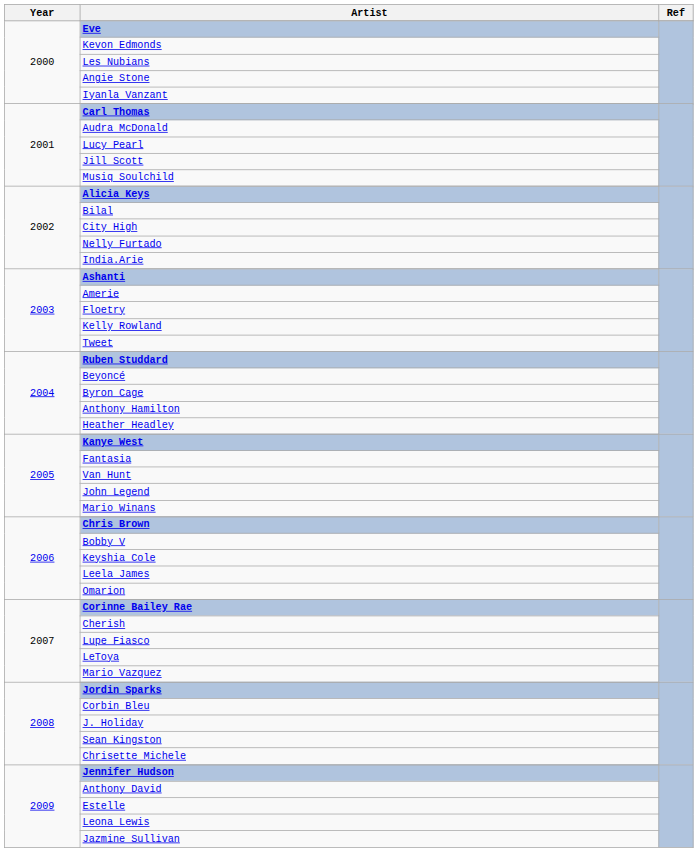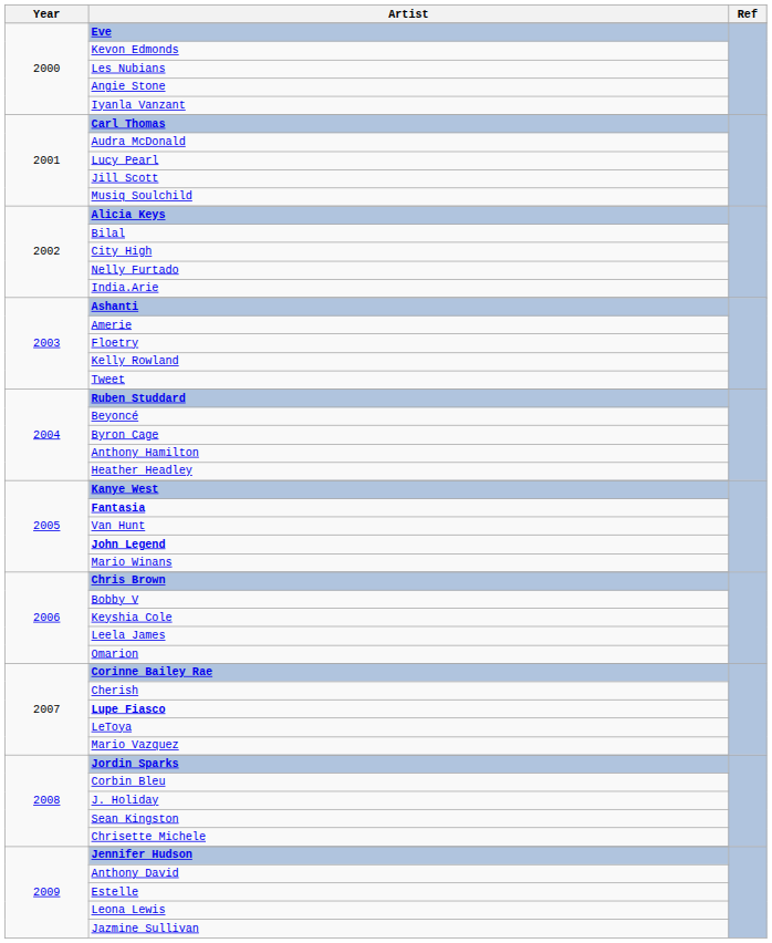Fantasia | Artist: normal -> bold
John Legend | Artist: normal -> bold
Lupe Fiasco | Artist: normal -> bold
